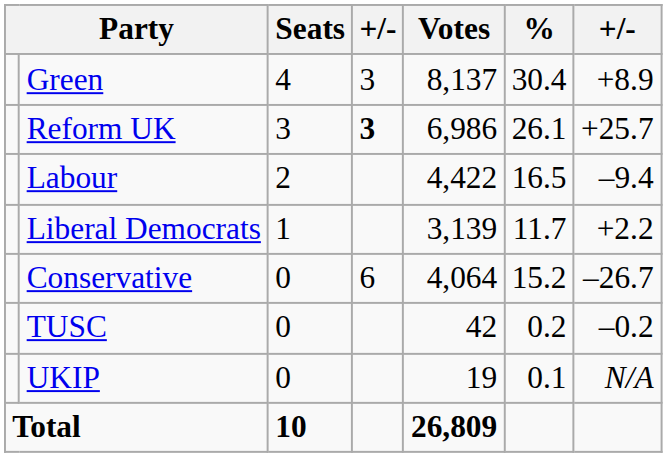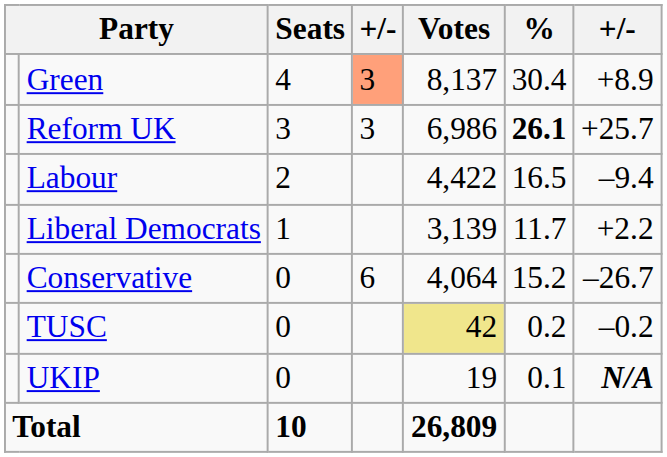Green | column 4: no background -> lightsalmon background
Reform UK | column 4: bold -> normal
Reform UK | %: normal -> bold
TUSC | Votes: no background -> khaki background
UKIP | column 7: normal -> bold
